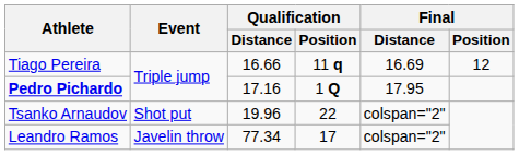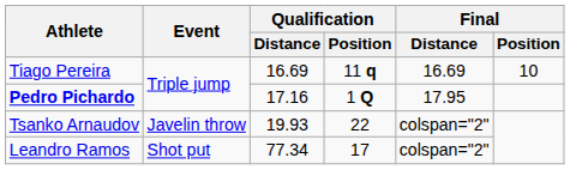Tiago Pereira | Qualification / Distance: 16.66 -> 16.69
Tiago Pereira | Final / Position: 12 -> 10
Tsanko Arnaudov | Event: Shot put -> Javelin throw
Tsanko Arnaudov | Qualification / Distance: 19.96 -> 19.93
Leandro Ramos | Event: Javelin throw -> Shot put
